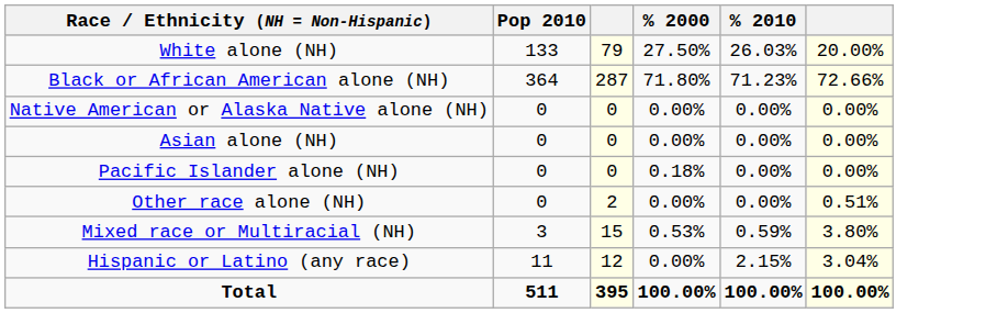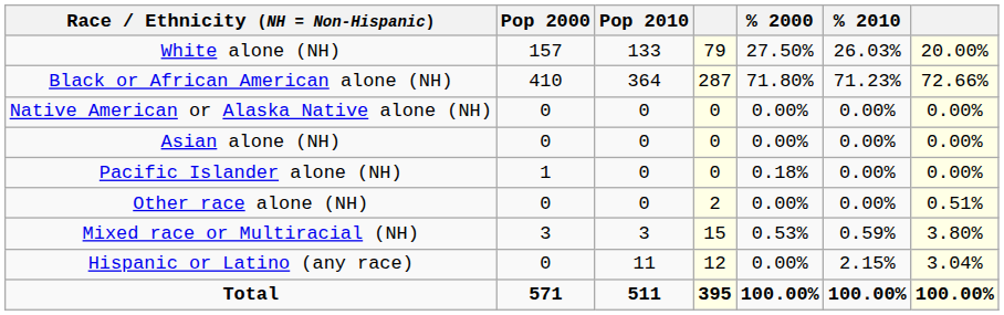+ column: Pop 2000 | 157 | 410 | 0 | 0 | 1 | 0 | 3 | 0 | 571
